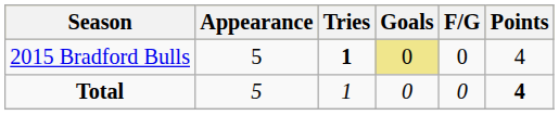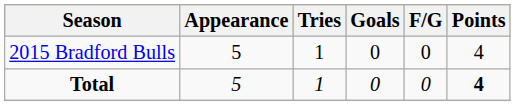2015 Bradford Bulls | Tries: bold -> normal
2015 Bradford Bulls | Goals: khaki background -> no background
